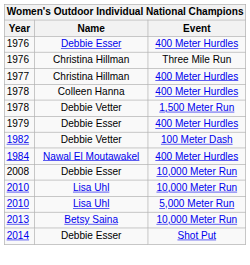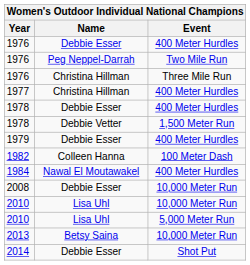+ row: 1976 | Peg Neppel-Darrah | Two Mile Run
1978 / 400 Meter Hurdles | Name: Colleen Hanna -> Debbie Esser
1982 | Name: Debbie Vetter -> Colleen Hanna
